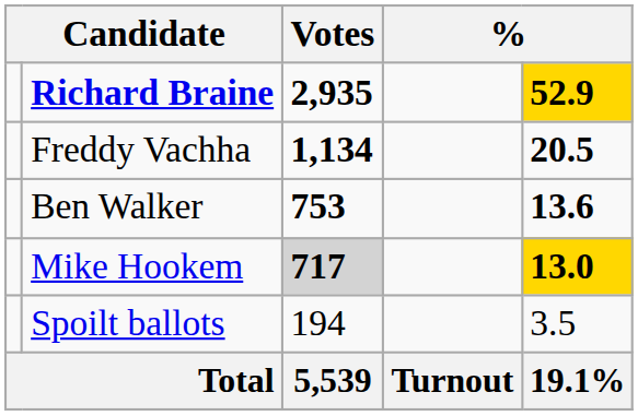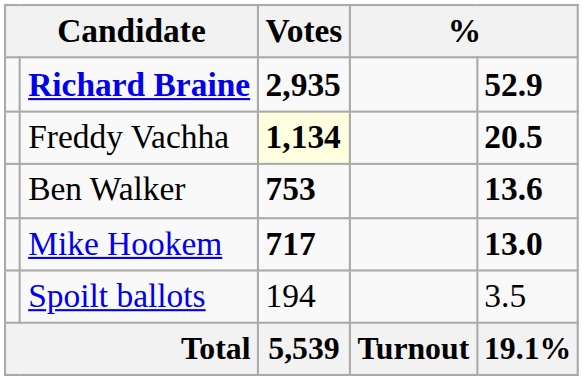Richard Braine | column 5: gold background -> no background
Freddy Vachha | Votes: no background -> lightyellow background
Mike Hookem | Votes: lightgrey background -> no background
Mike Hookem | column 5: gold background -> no background
